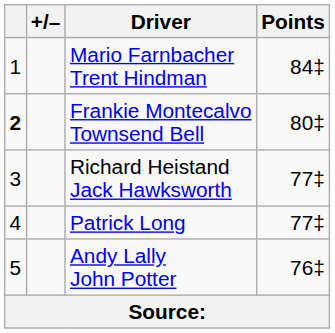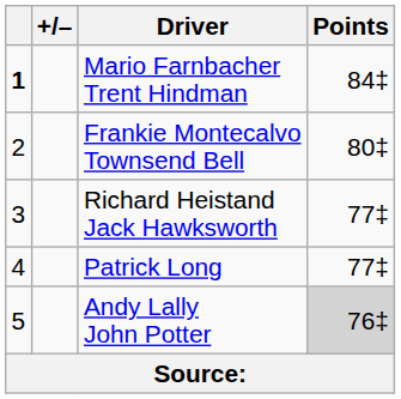Mario Farnbacher Trent Hindman | column 1: normal -> bold
Frankie Montecalvo Townsend Bell | column 1: bold -> normal
Andy Lally John Potter | Points: no background -> lightgrey background
